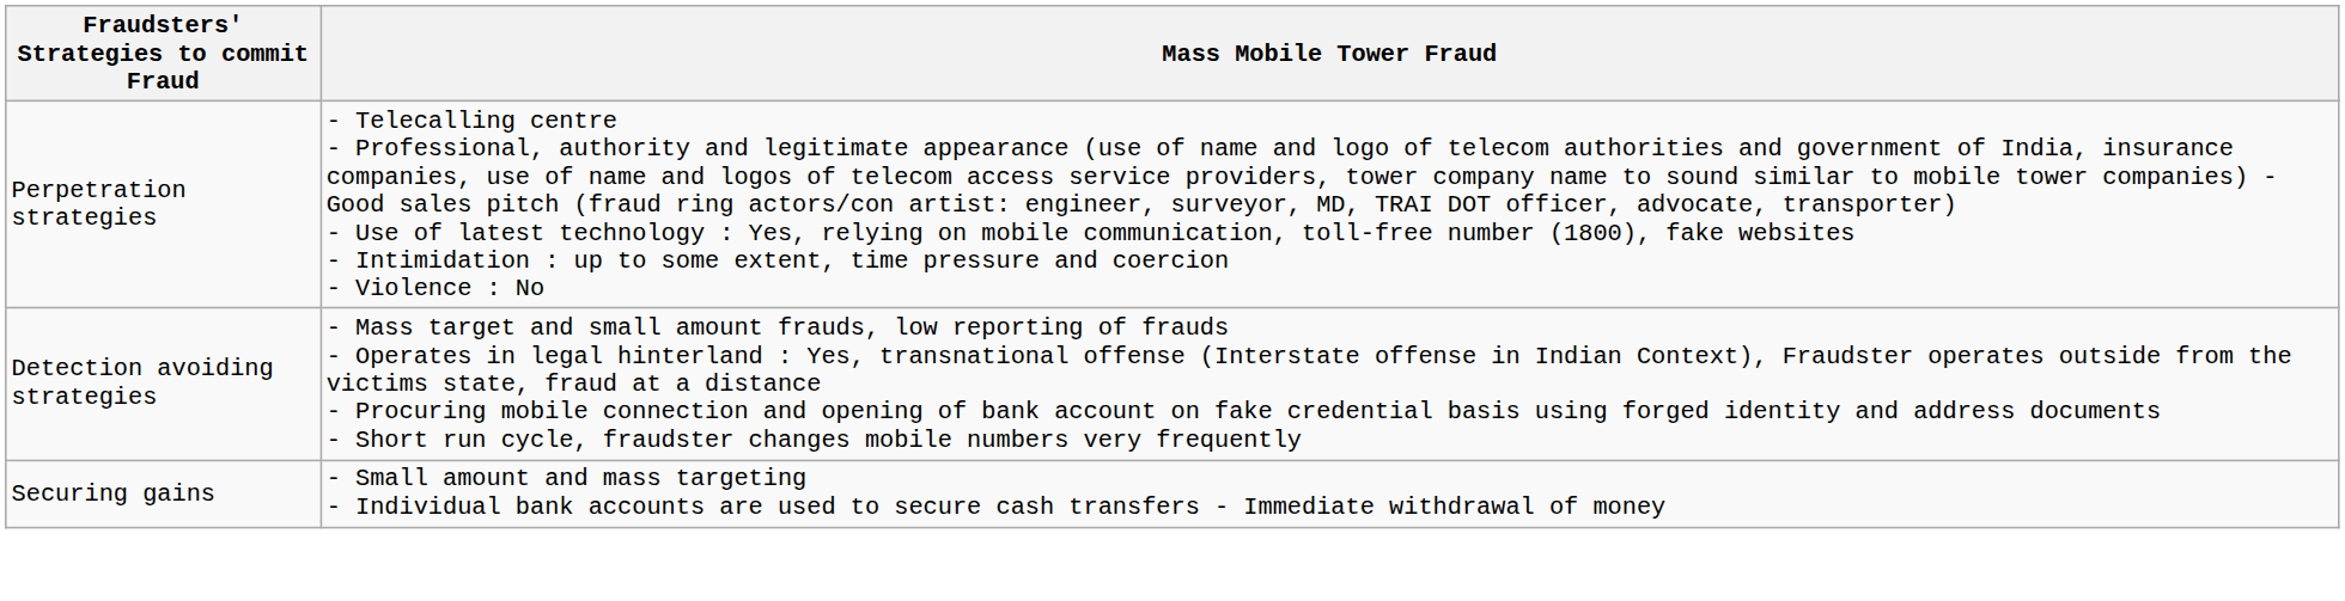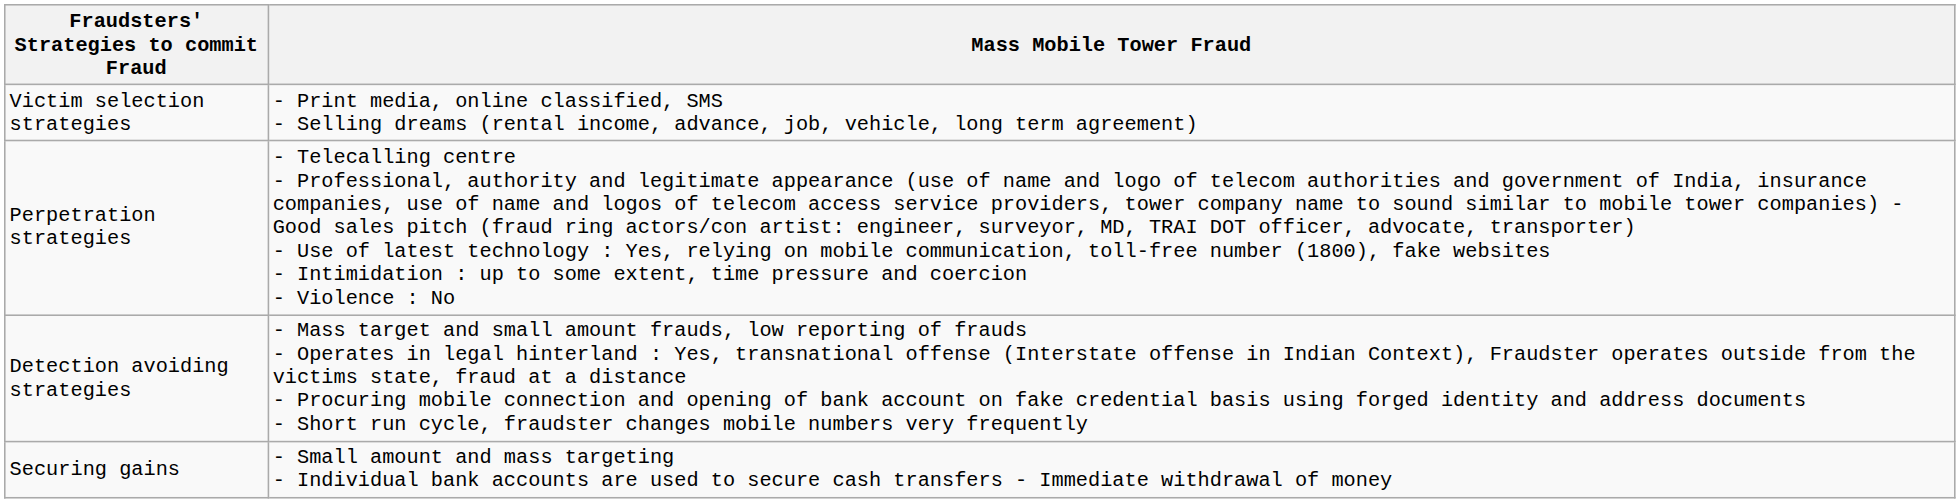+ row: Victim selection strategies | - Print media, online classified, SMS - Selling dreams (rental income, advance, job, vehicle, long term agreement)
